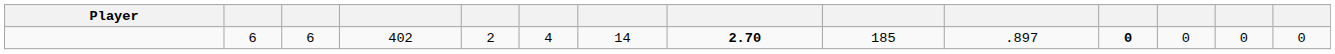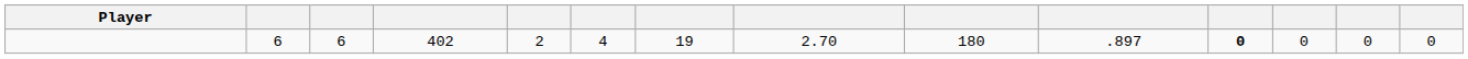row 2 | column 7: 14 -> 19
row 2 | column 8: bold -> normal
row 2 | column 9: 185 -> 180
